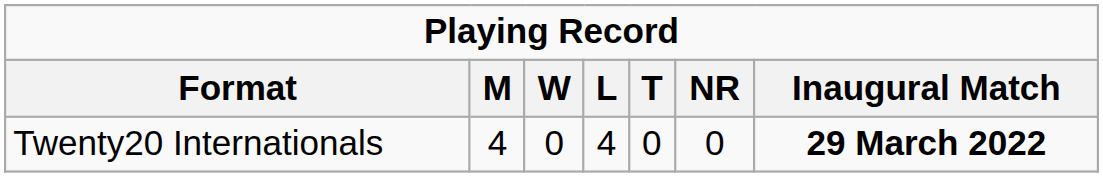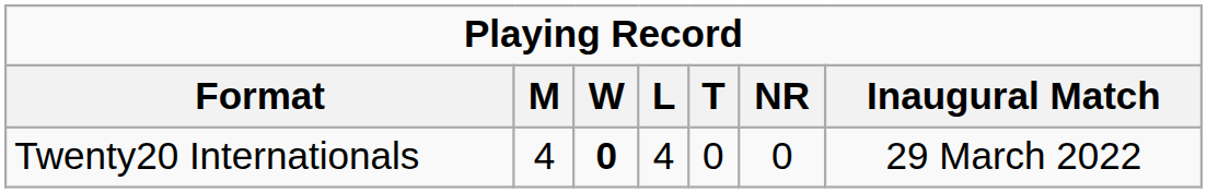Twenty20 Internationals | W: normal -> bold
Twenty20 Internationals | Inaugural Match: bold -> normal
